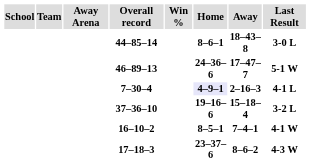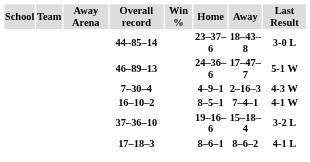44–85–14 | Home: 8–6–1 -> 23–37–6
7–30–4 | Home: lavender background -> no background
7–30–4 | Last Result: 4-1 L -> 4-3 W
rows swapped: 37–36–10 <-> 16–10–2
17–18–3 | Home: 23–37–6 -> 8–6–1
17–18–3 | Last Result: 4-3 W -> 4-1 L
